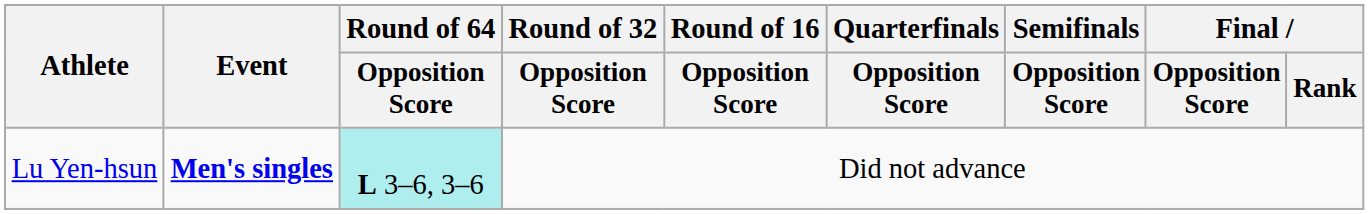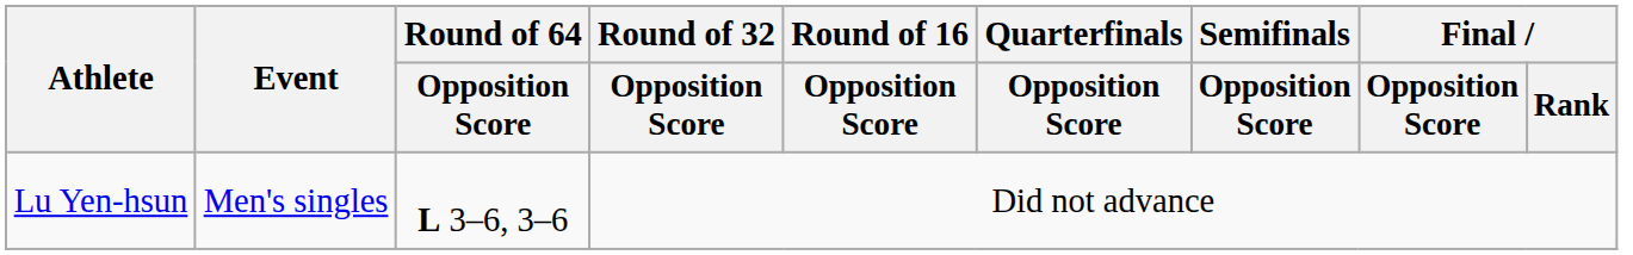Lu Yen-hsun | Event: bold -> normal
Lu Yen-hsun | Round of 64 / Opposition Score: paleturquoise background -> no background
